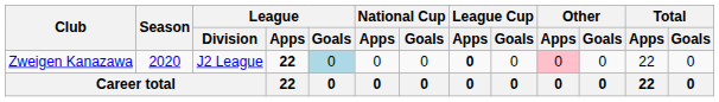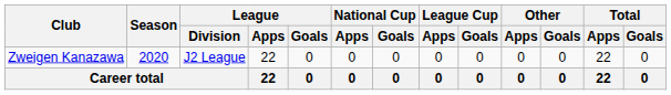Zweigen Kanazawa | League / Apps: bold -> normal
Zweigen Kanazawa | League / Goals: lightblue background -> no background
Zweigen Kanazawa | League Cup / Apps: bold -> normal
Zweigen Kanazawa | Other / Apps: pink background -> no background
